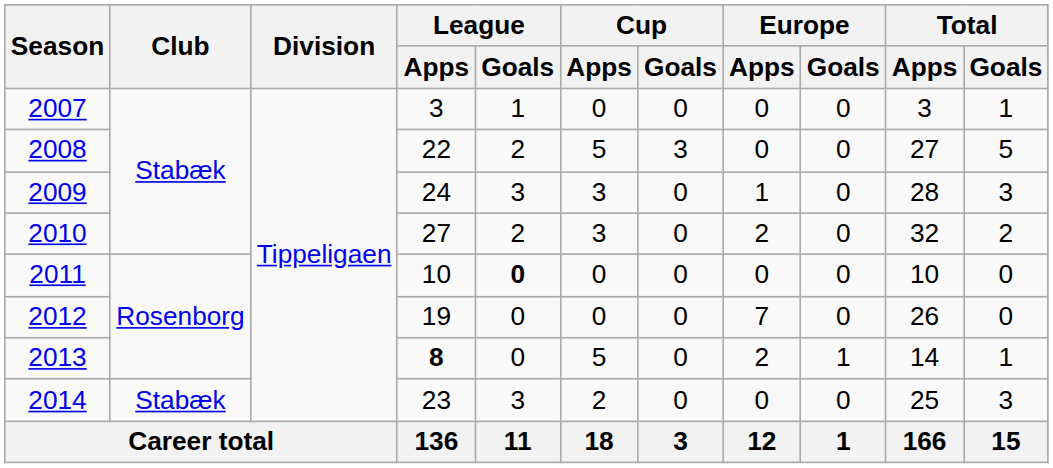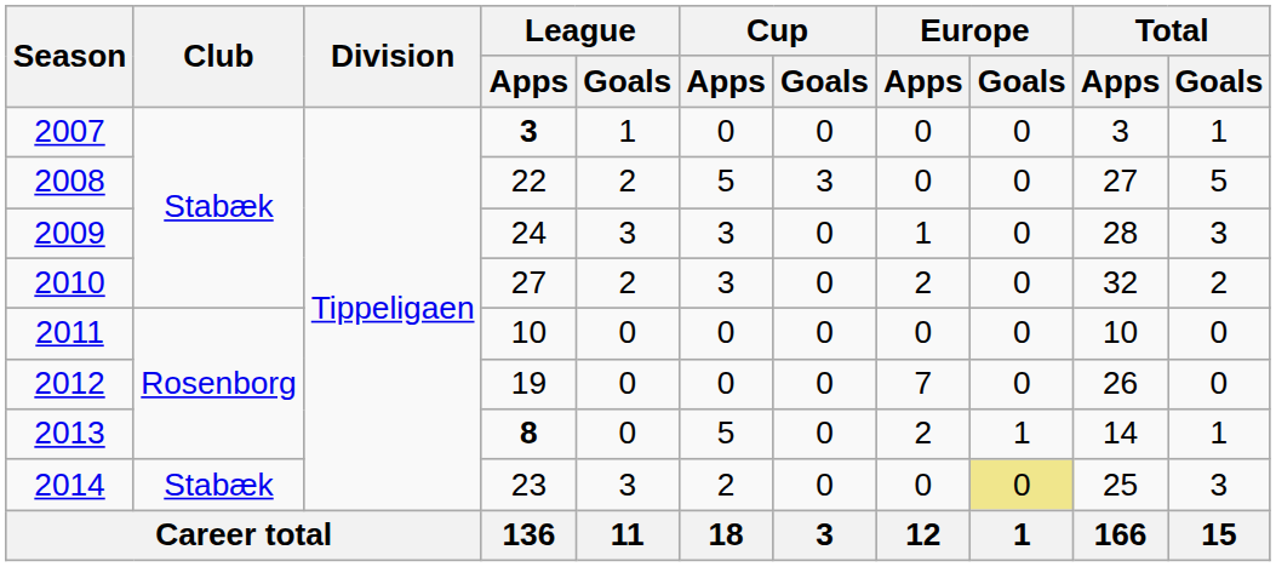2007 | League / Apps: normal -> bold
2011 | League / Goals: bold -> normal
2014 | Europe / Goals: no background -> khaki background
